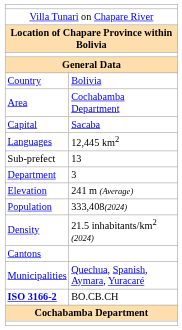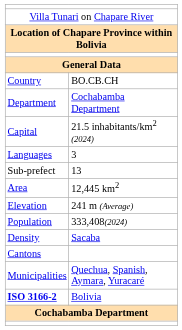row 6 | column 2: Bolivia -> BO.CB.CH
row 7 | column 1: Area -> Department
row 8 | column 2: Sacaba -> 21.5 inhabitants/km2 (2024)
row 9 | column 2: 12,445 km2 -> 3
row 11 | column 1: Department -> Area
row 11 | column 2: 3 -> 12,445 km2
row 14 | column 2: 21.5 inhabitants/km2 (2024) -> Sacaba
row 17 | column 2: BO.CB.CH -> Bolivia
